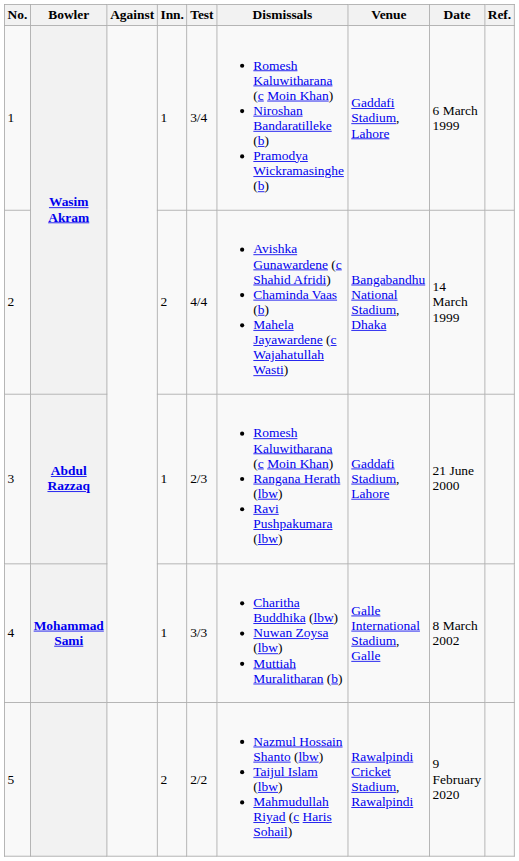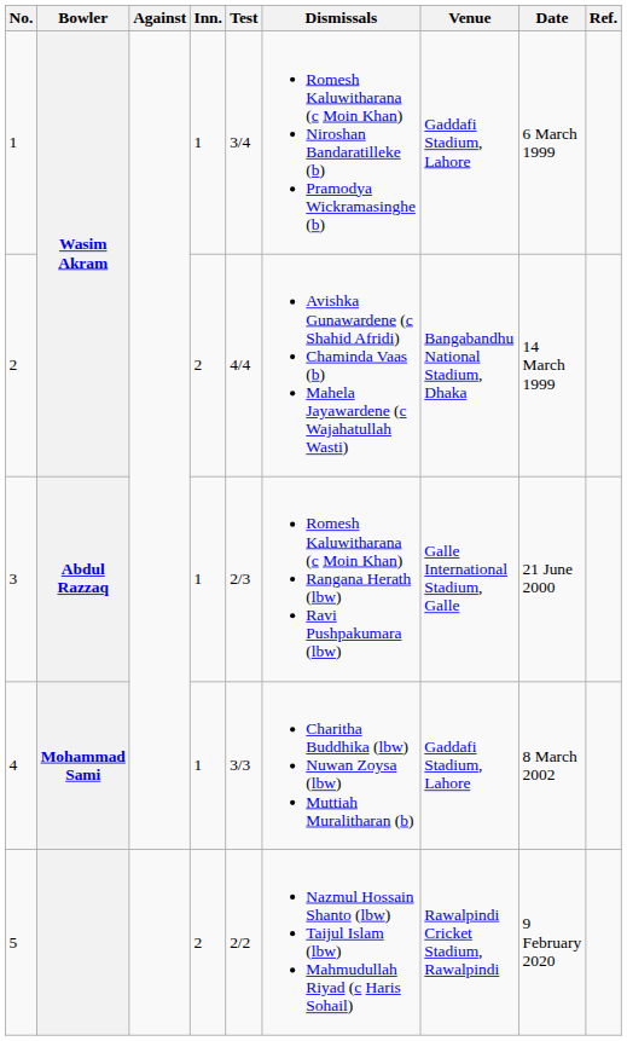3 | Venue: Gaddafi Stadium, Lahore -> Galle International Stadium, Galle
4 | Venue: Galle International Stadium, Galle -> Gaddafi Stadium, Lahore
